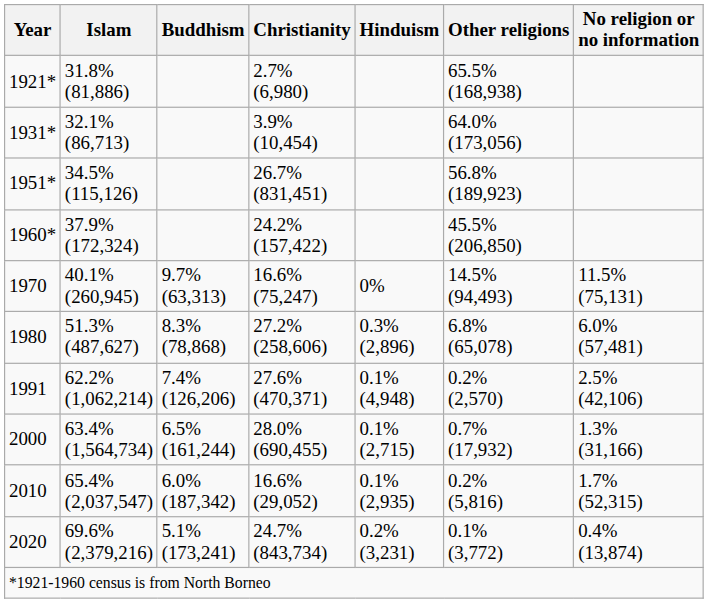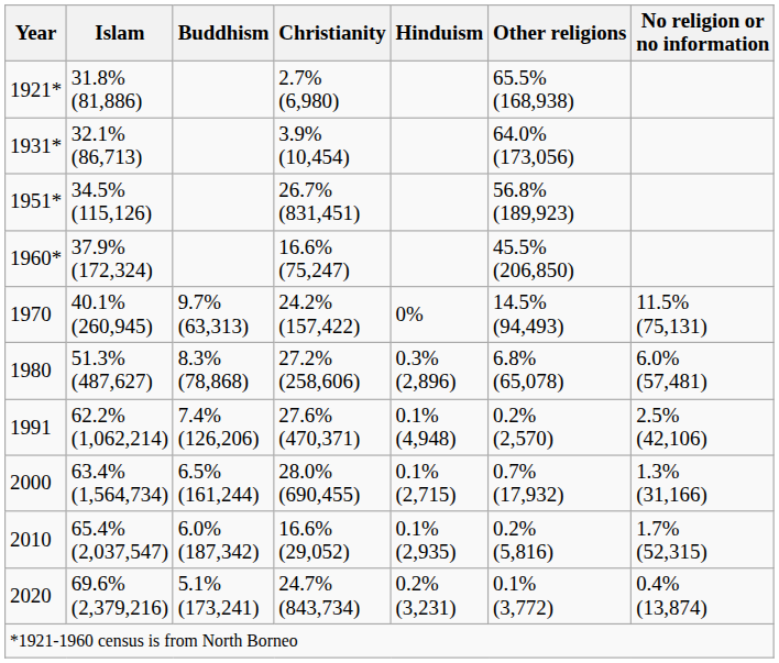1960* | Christianity: 24.2% (157,422) -> 16.6% (75,247)
1970 | Christianity: 16.6% (75,247) -> 24.2% (157,422)
